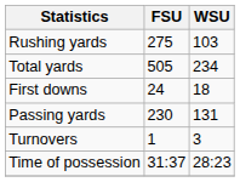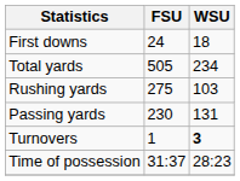rows swapped: First downs <-> Rushing yards
Turnovers | WSU: normal -> bold
